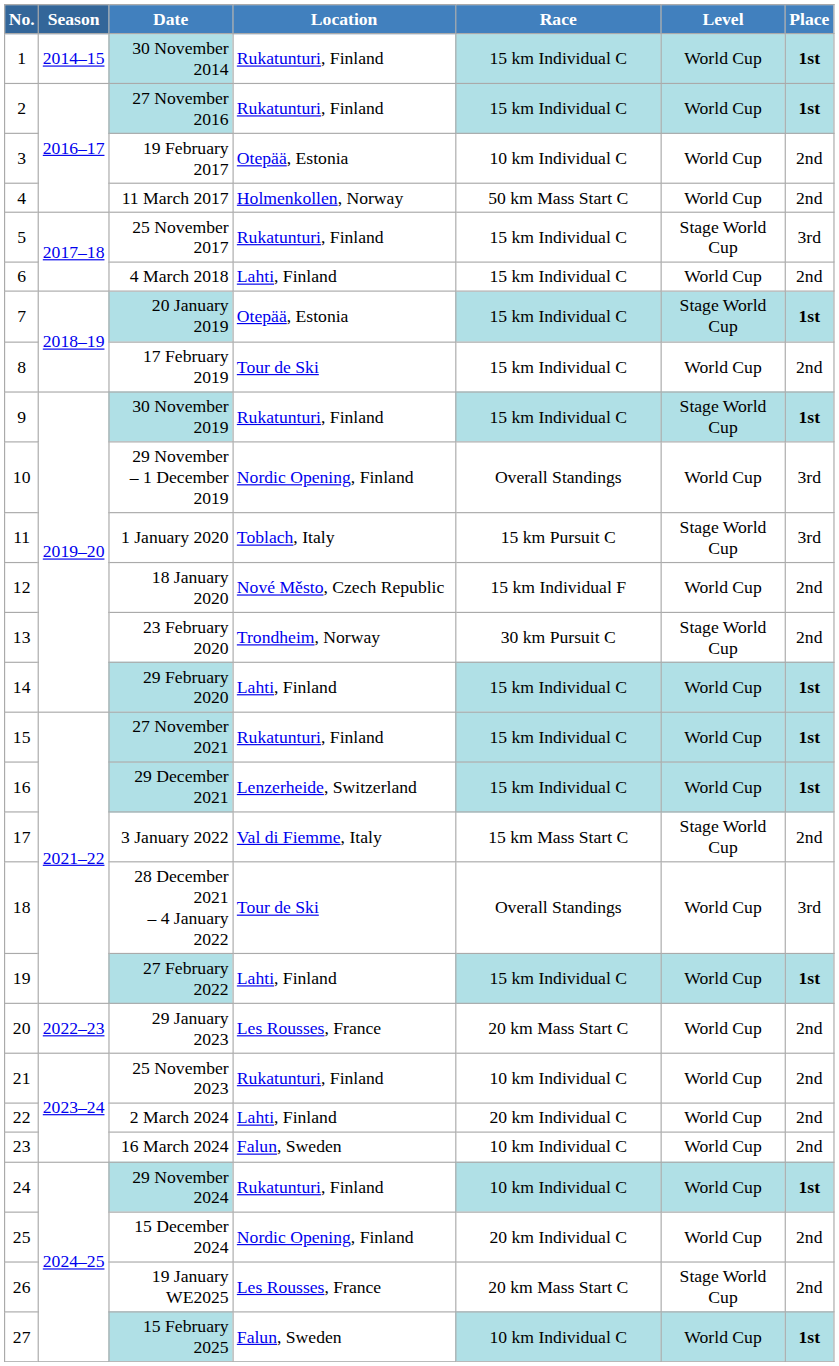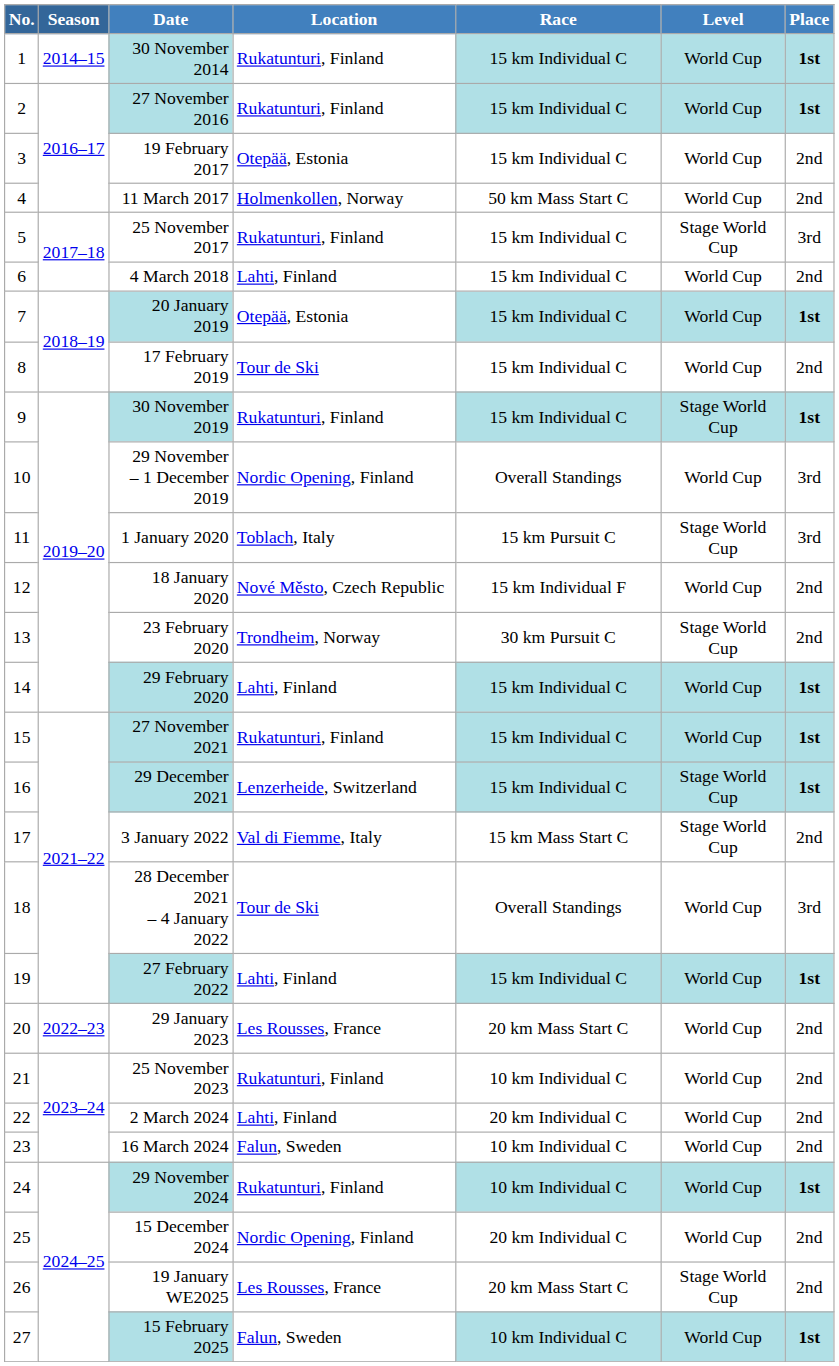19 February 2017 | Race: 10 km Individual C -> 15 km Individual C
20 January 2019 | Level: Stage World Cup -> World Cup
29 December 2021 | Level: World Cup -> Stage World Cup
